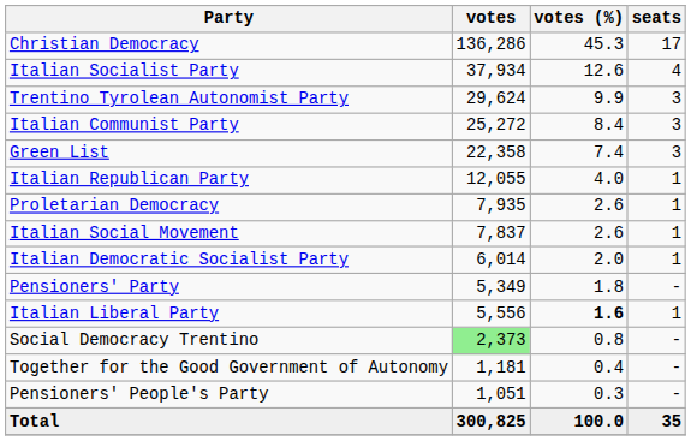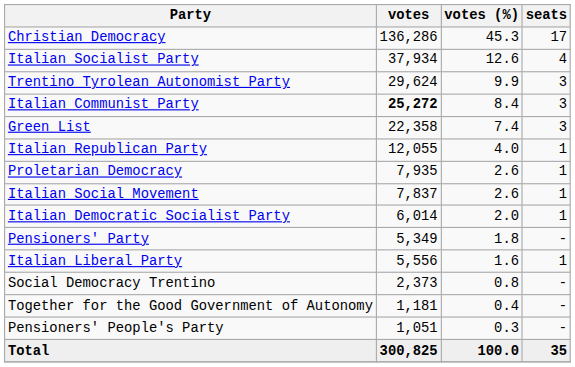Italian Communist Party | votes: normal -> bold
Italian Liberal Party | votes (%): bold -> normal
Social Democracy Trentino | votes: lightgreen background -> no background
